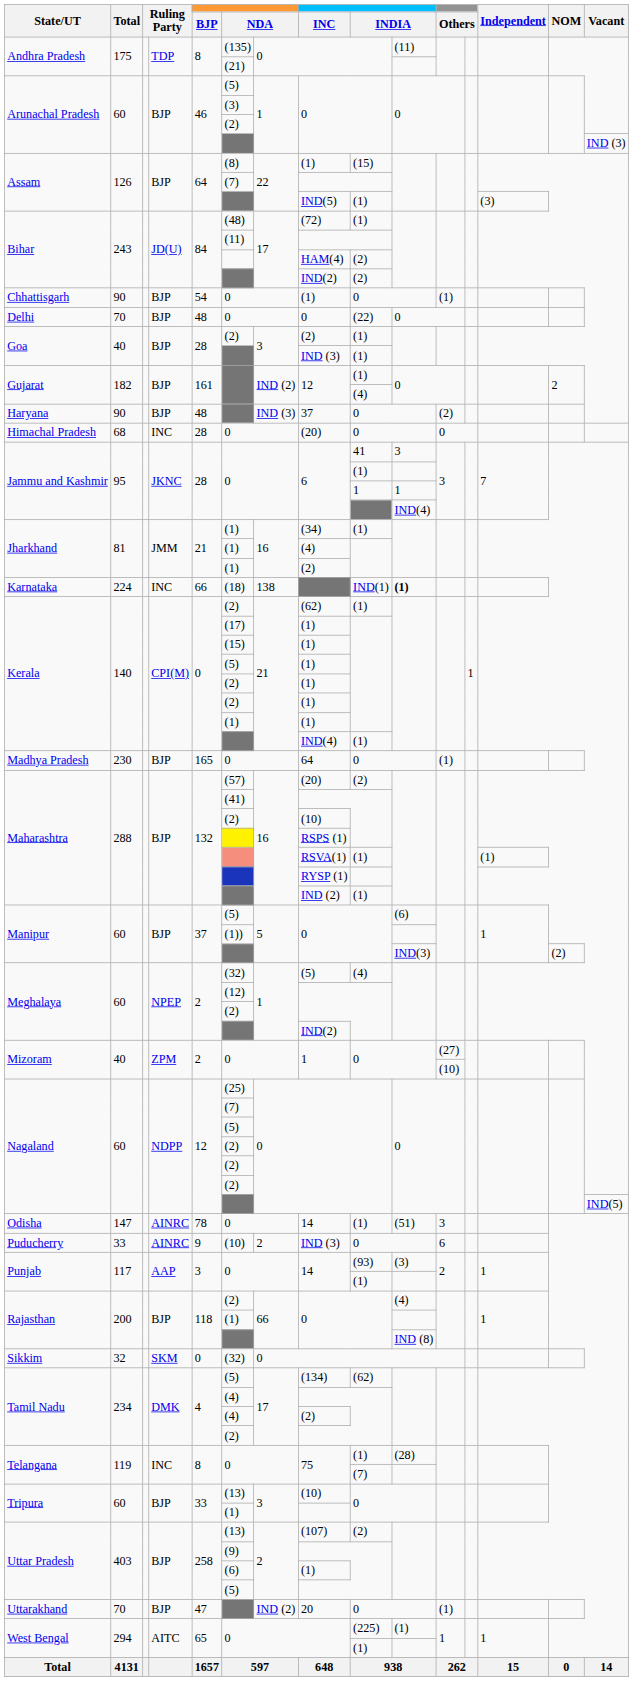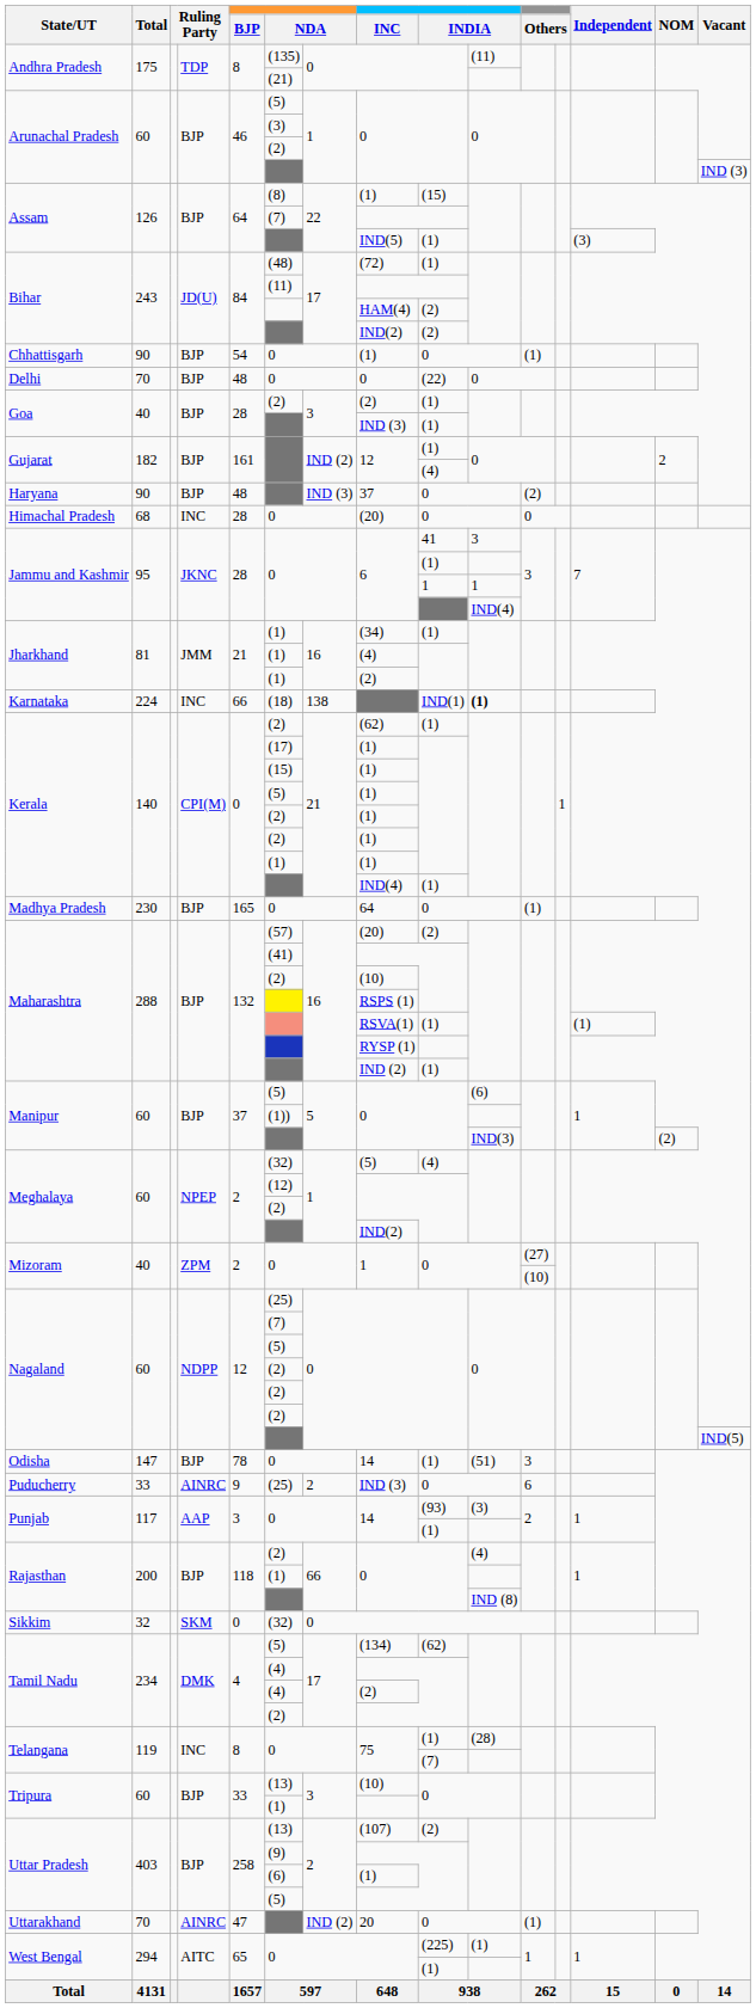Odisha | column 4: AINRC -> BJP
Puducherry | column 6: (10) -> (25)
Uttarakhand | column 4: BJP -> AINRC
